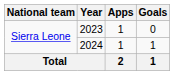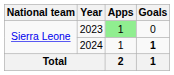2023 | Apps: no background -> lightgreen background
2024 | Goals: normal -> bold
